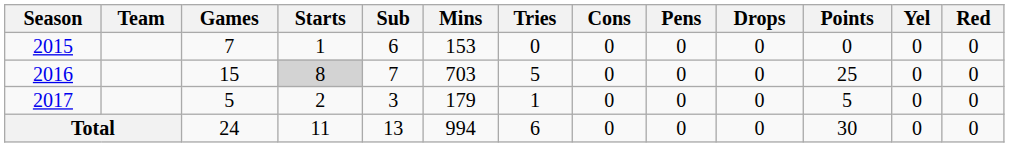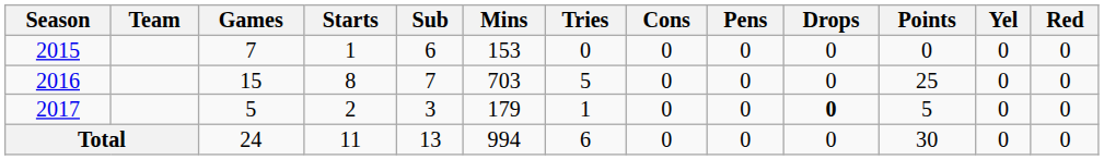2016 | Starts: lightgrey background -> no background
2017 | Drops: normal -> bold
